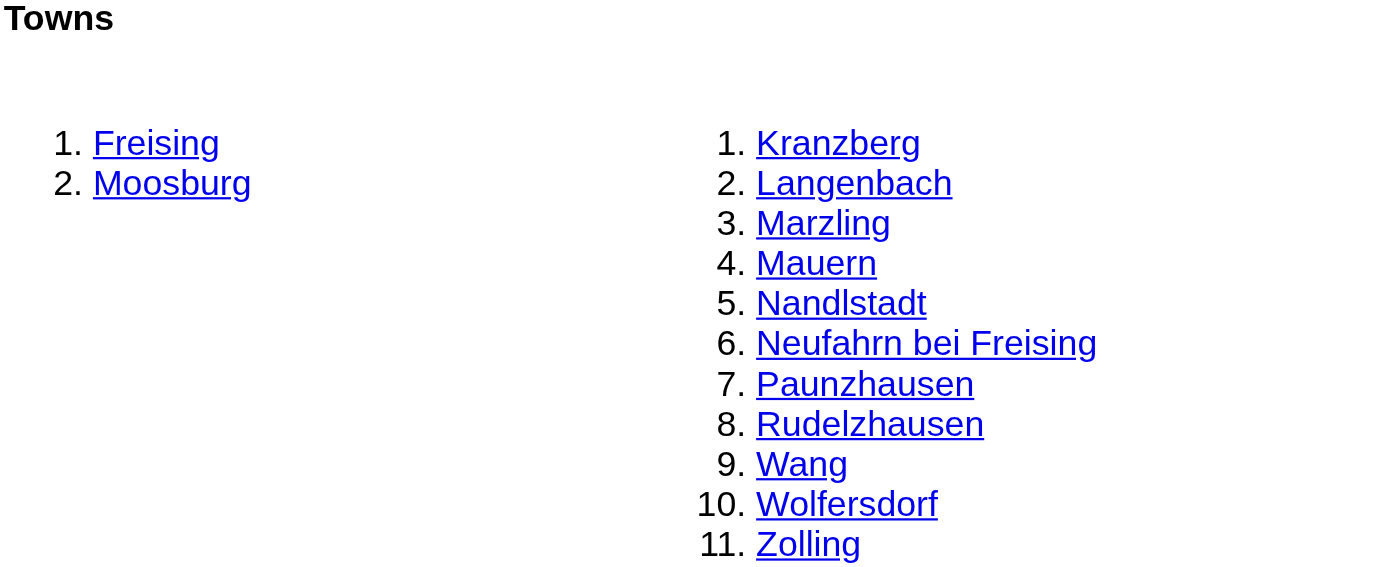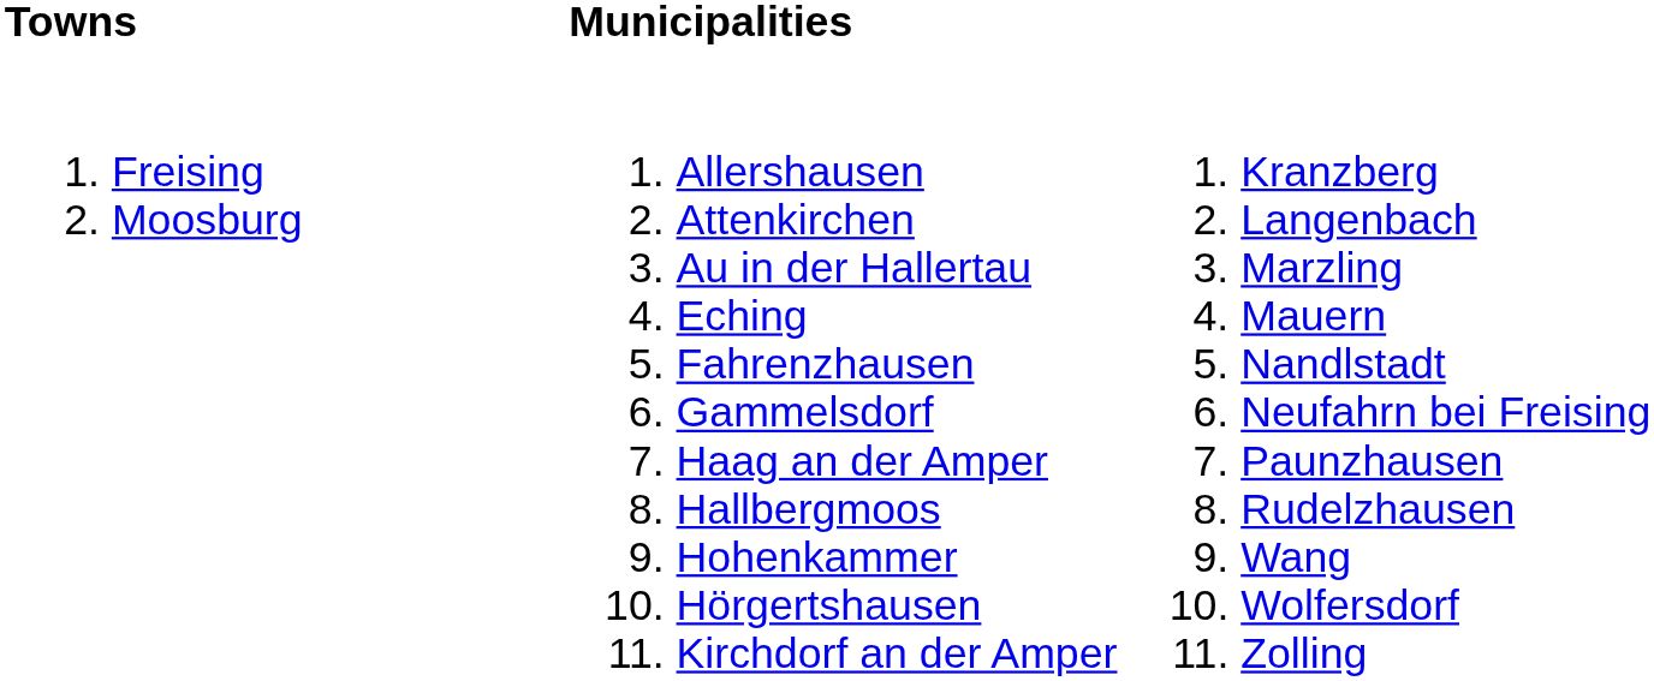+ column: Municipalities | Allershausen Attenkirchen Au in der Hallertau Eching Fahrenzhausen Gammelsdorf Haag an der Amper Hallbergmoos Hohenkammer Hörgertshausen Kirchdorf an der Amper
